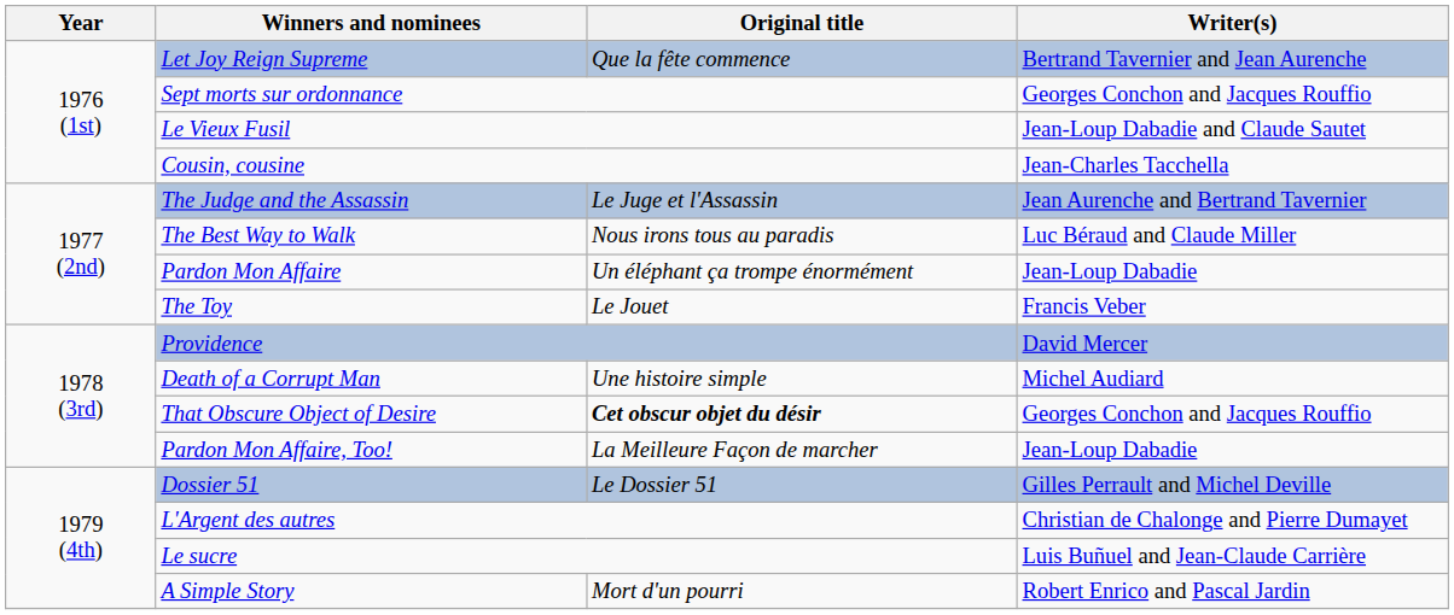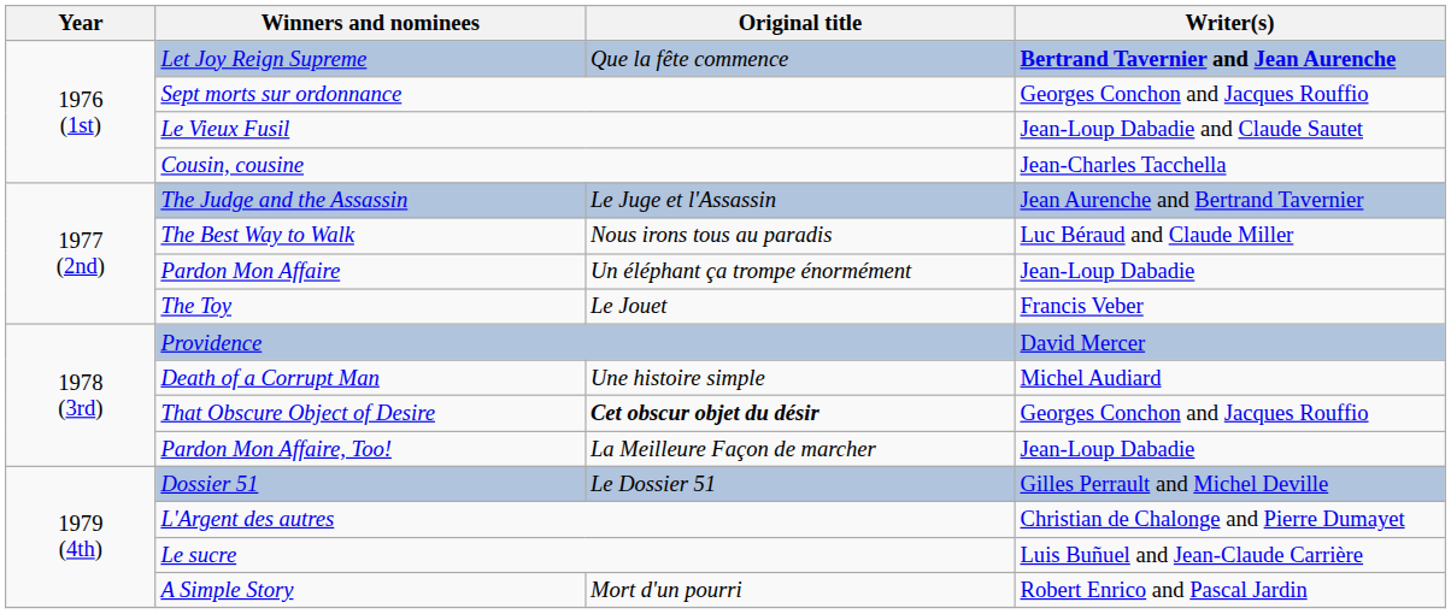Let Joy Reign Supreme | Writer(s): normal -> bold
